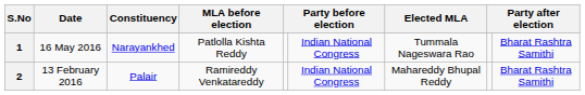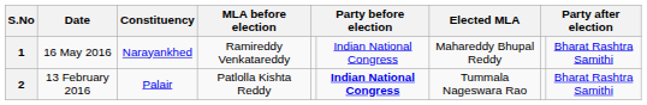1 | MLA before election: Patlolla Kishta Reddy -> Ramireddy Venkatareddy
1 | Elected MLA: Tummala Nageswara Rao -> Mahareddy Bhupal Reddy
2 | MLA before election: Ramireddy Venkatareddy -> Patlolla Kishta Reddy
2 | column 6: normal -> bold
2 | Elected MLA: Mahareddy Bhupal Reddy -> Tummala Nageswara Rao
